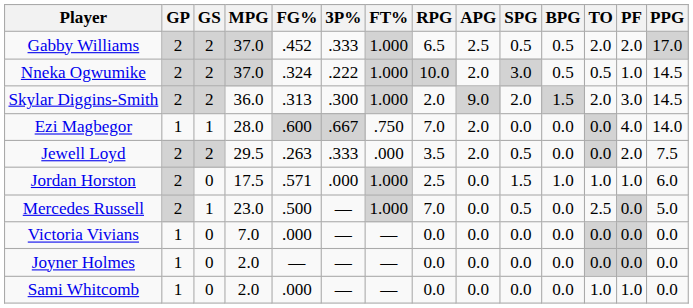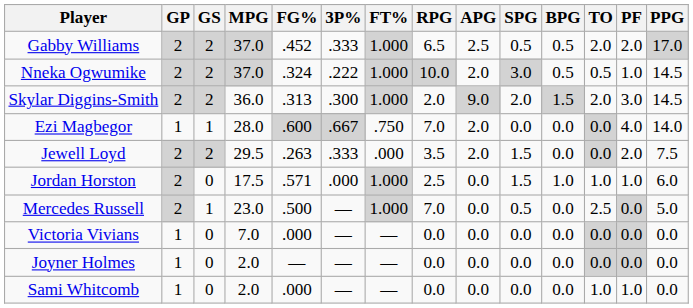Jewell Loyd | SPG: 0.5 -> 1.5
